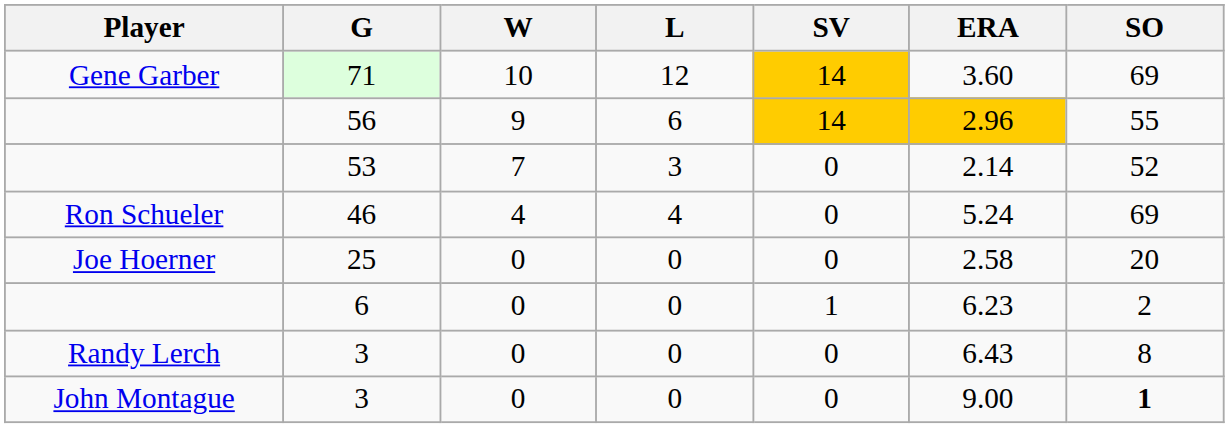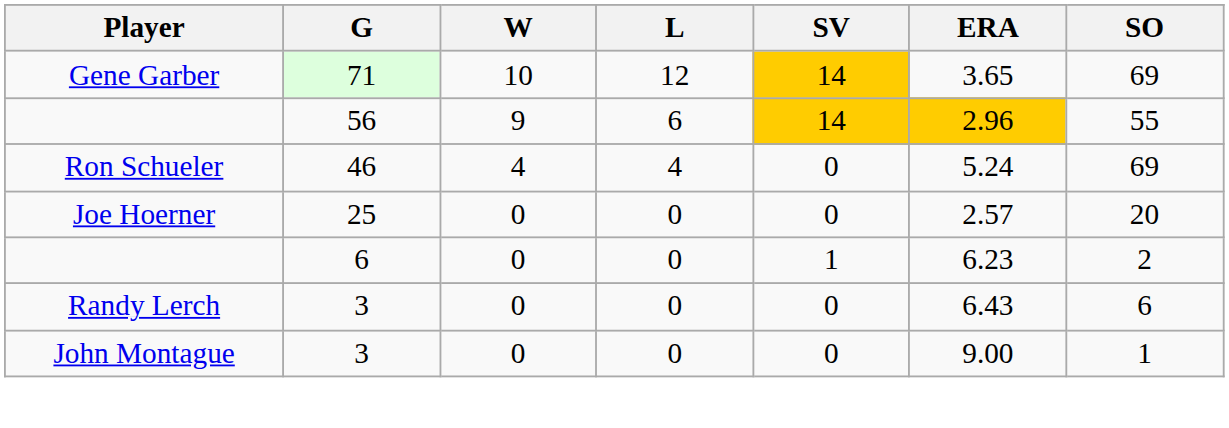71 | ERA: 3.60 -> 3.65
- row: 53 | 7 | 3 | 0 | 2.14 | 52
25 | ERA: 2.58 -> 2.57
Randy Lerch / 3 | SO: 8 -> 6
John Montague / 3 | SO: bold -> normal
